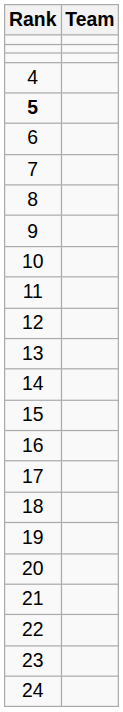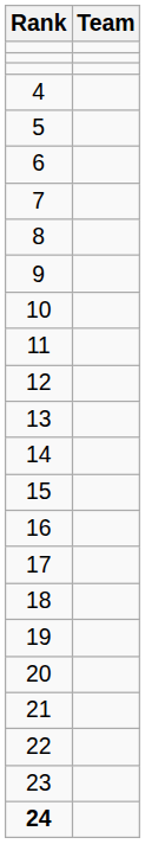row 6 | Rank: bold -> normal
row 25 | Rank: normal -> bold
